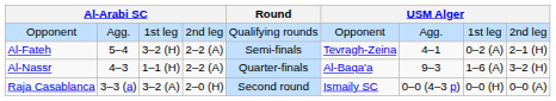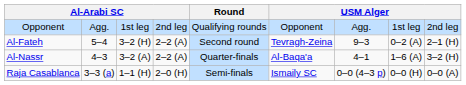Al-Fateh | Round: Semi-finals -> Second round
Al-Fateh | column 7: 4–1 -> 9–3
Al-Nassr | column 3: 1–1 (H) -> 3–2 (A)
Al-Nassr | column 7: 9–3 -> 4–1
Raja Casablanca | column 3: 3–2 (A) -> 1–1 (H)
Raja Casablanca | Round: Second round -> Semi-finals
